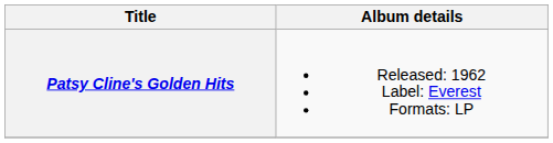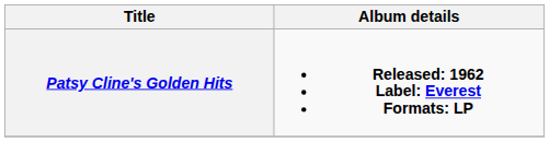Patsy Cline's Golden Hits | Album details: normal -> bold
